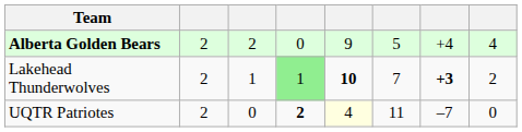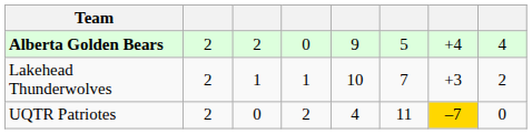Lakehead Thunderwolves | column 4: lightgreen background -> no background
Lakehead Thunderwolves | column 5: bold -> normal
Lakehead Thunderwolves | column 7: bold -> normal
UQTR Patriotes | column 4: bold -> normal
UQTR Patriotes | column 5: lightyellow background -> no background
UQTR Patriotes | column 7: no background -> gold background
